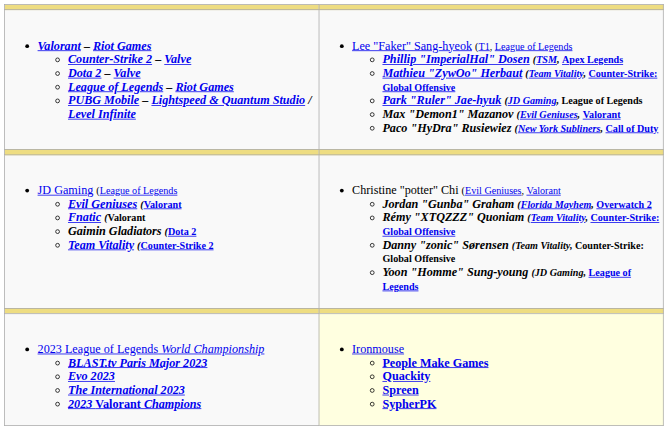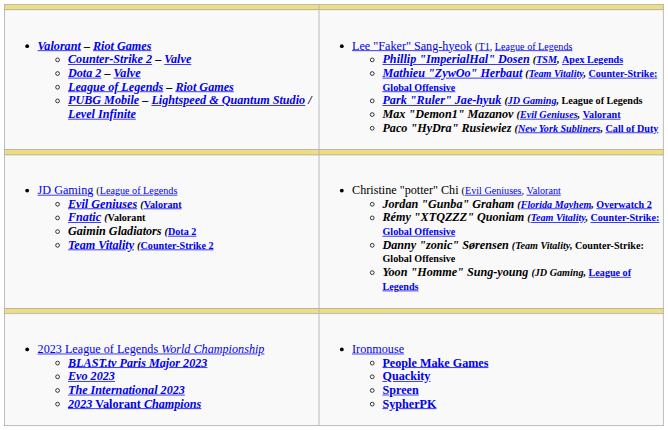row 6 | column 2: lightyellow background -> no background
